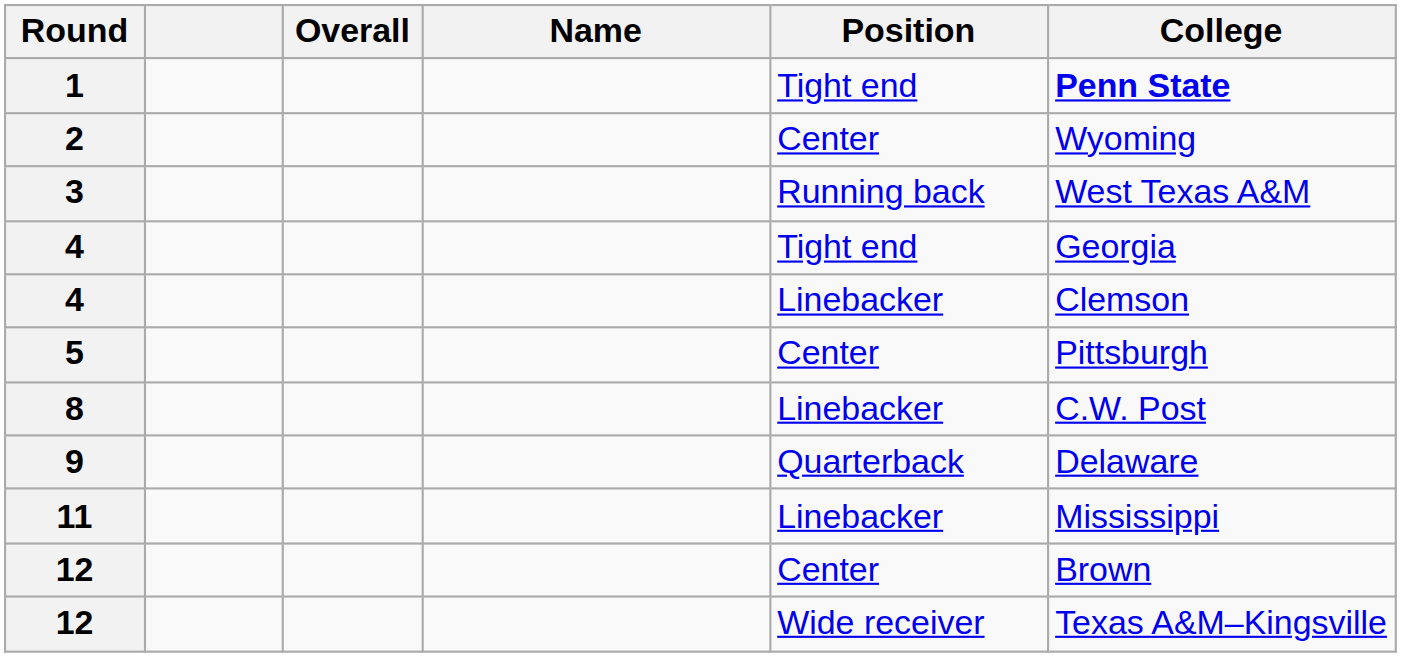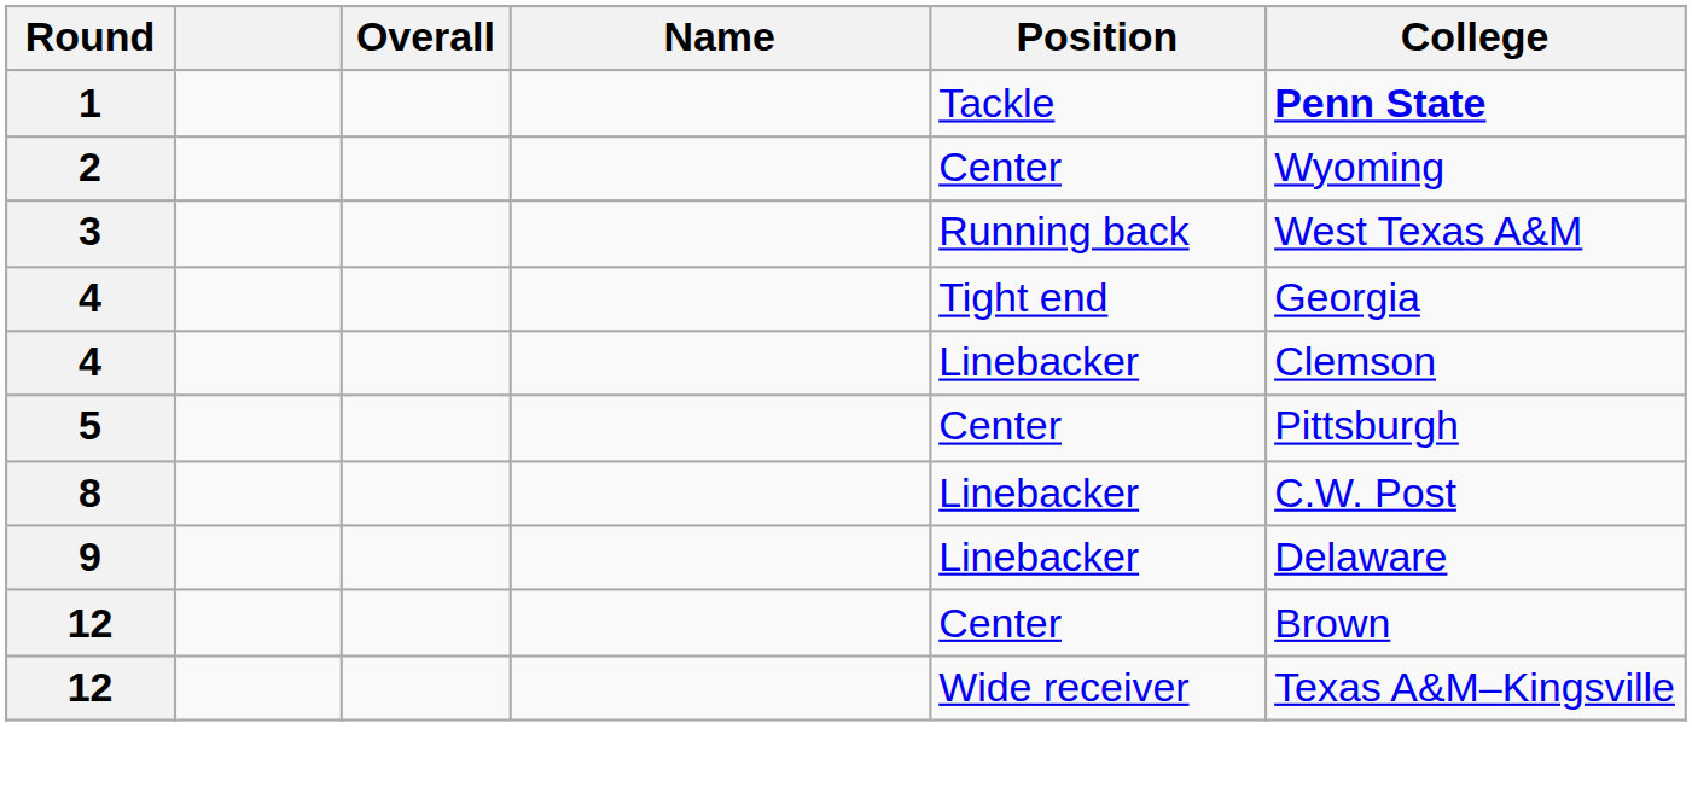1 | Position: Tight end -> Tackle
9 | Position: Quarterback -> Linebacker
- row: 11 | Linebacker | Mississippi
